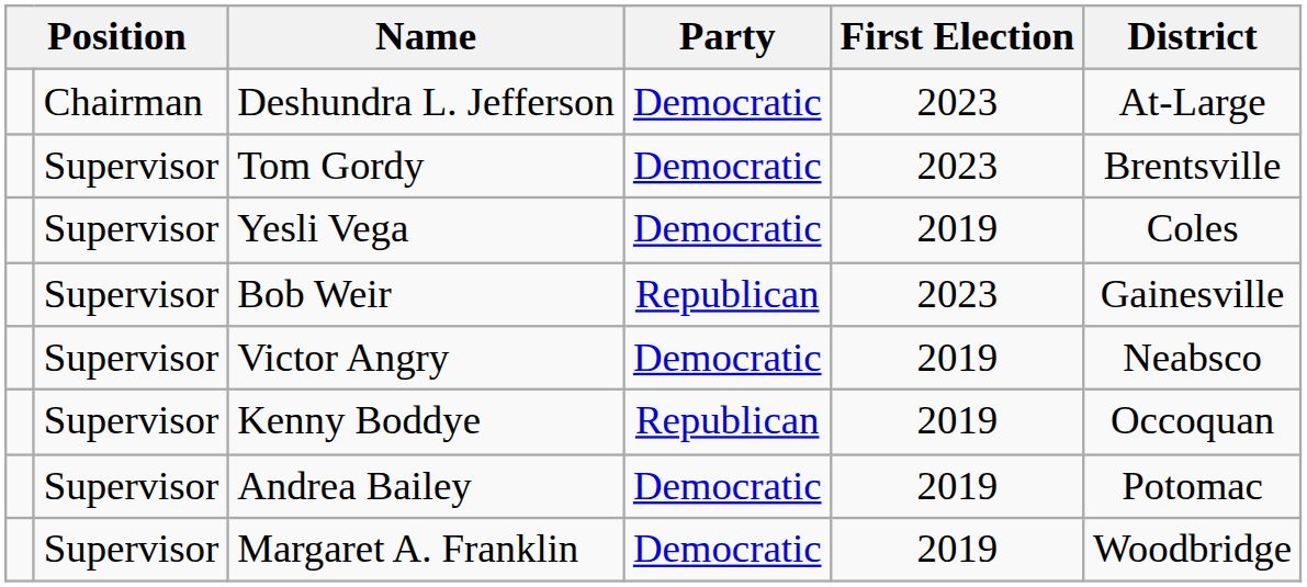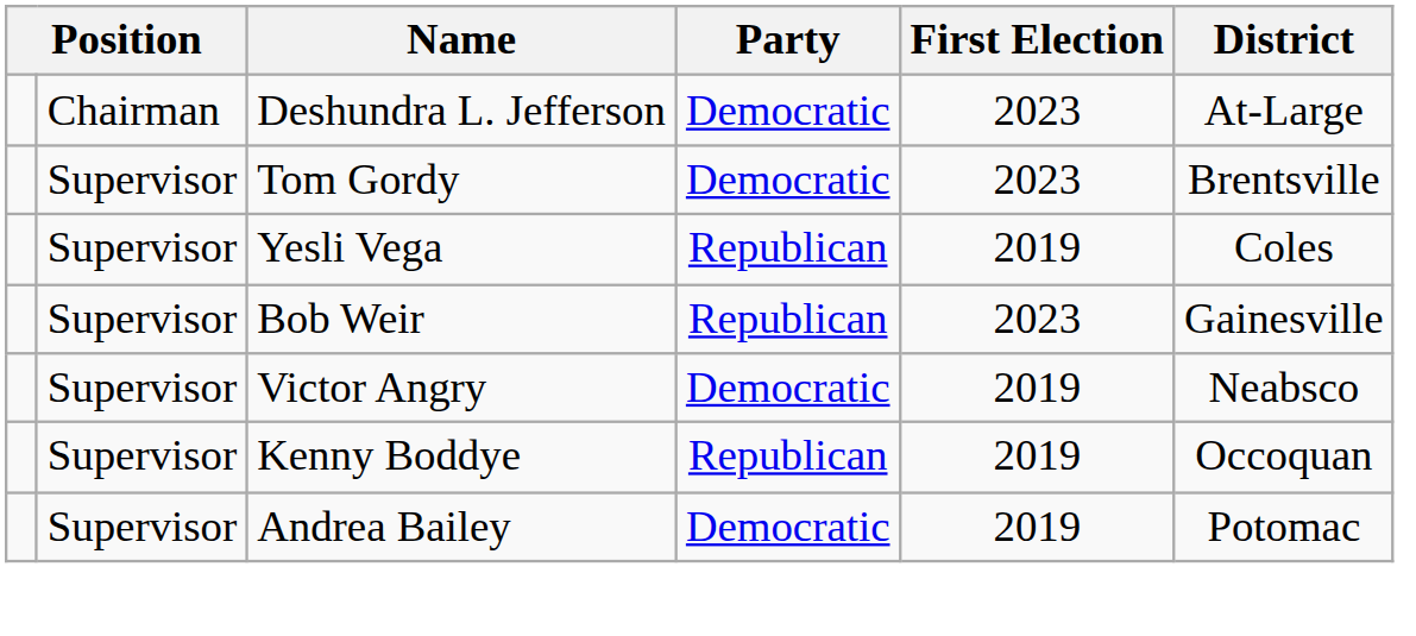Yesli Vega | Party: Democratic -> Republican
- row: Supervisor | Margaret A. Franklin | Democratic | 2019 | Woodbridge
